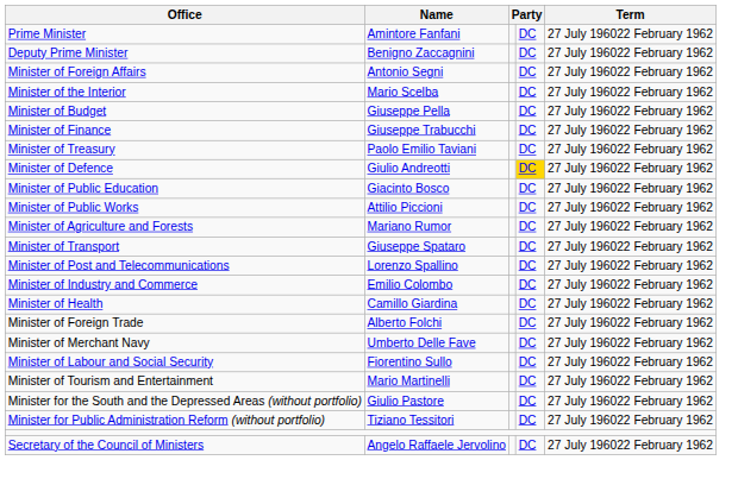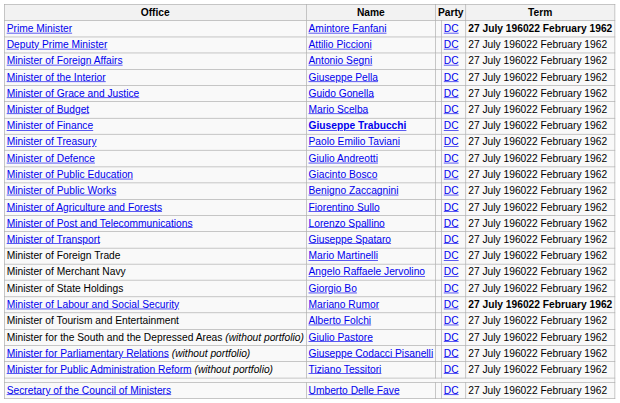Prime Minister | Term: normal -> bold
Deputy Prime Minister | Name: Benigno Zaccagnini -> Attilio Piccioni
Minister of the Interior | Name: Mario Scelba -> Giuseppe Pella
+ row: Minister of Grace and Justice | Guido Gonella | DC | 27 July 196022 February 1962
Minister of Budget | Name: Giuseppe Pella -> Mario Scelba
Minister of Finance | Name: normal -> bold
Minister of Defence | column 4: gold background -> no background
Minister of Public Works | Name: Attilio Piccioni -> Benigno Zaccagnini
Minister of Agriculture and Forests | Name: Mariano Rumor -> Fiorentino Sullo
rows swapped: Minister of Transport <-> Minister of Post and Telecommunications
- row: Minister of Industry and Commerce | Emilio Colombo | DC | 27 July 196022 February 1962
- row: Minister of Health | Camillo Giardina | DC | 27 July 196022 February 1962
Minister of Foreign Trade | Name: Alberto Folchi -> Mario Martinelli
Minister of Merchant Navy | Name: Umberto Delle Fave -> Angelo Raffaele Jervolino
+ row: Minister of State Holdings | Giorgio Bo | DC | 27 July 196022 February 1962
Minister of Labour and Social Security | Name: Fiorentino Sullo -> Mariano Rumor
Minister of Labour and Social Security | Term: normal -> bold
Minister of Tourism and Entertainment | Name: Mario Martinelli -> Alberto Folchi
+ row: Minister for Parliamentary Relations (without portfolio) | Giuseppe Codacci Pisanelli | DC | 27 July 196022 February 1962
Secretary of the Council of Ministers | Name: Angelo Raffaele Jervolino -> Umberto Delle Fave
